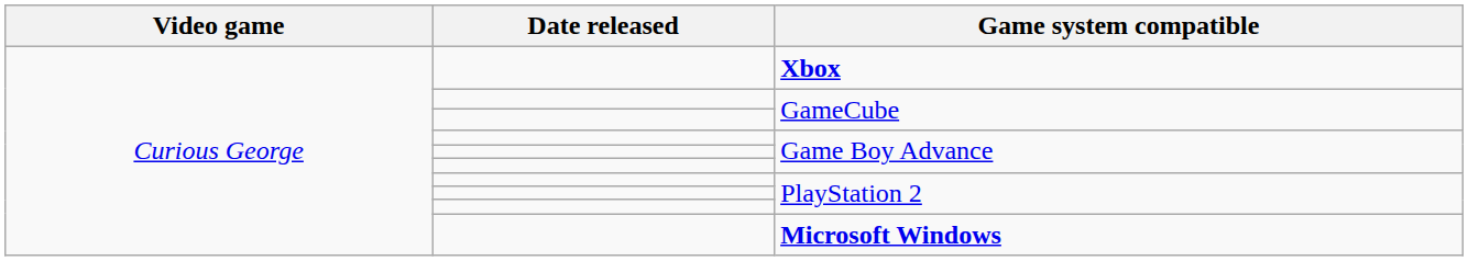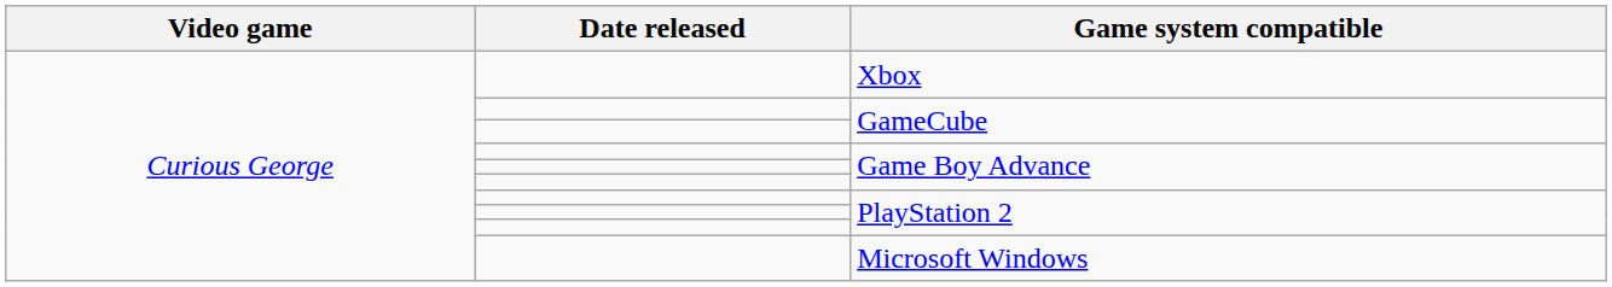Xbox | Game system compatible: bold -> normal
Microsoft Windows | Game system compatible: bold -> normal
